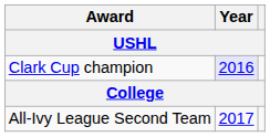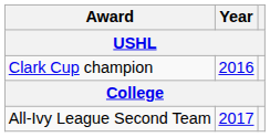Clark Cup champion | Year: lavender background -> no background
